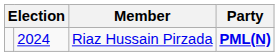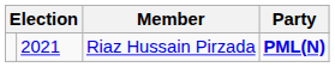Riaz Hussain Pirzada | column 2: 2024 -> 2021
